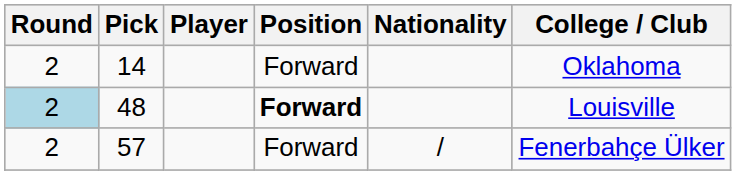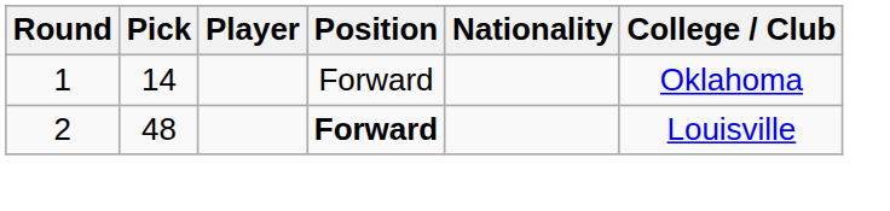14 | Round: 2 -> 1
48 | Round: lightblue background -> no background
- row: 2 | 57 | Forward | / | Fenerbahçe Ülker
